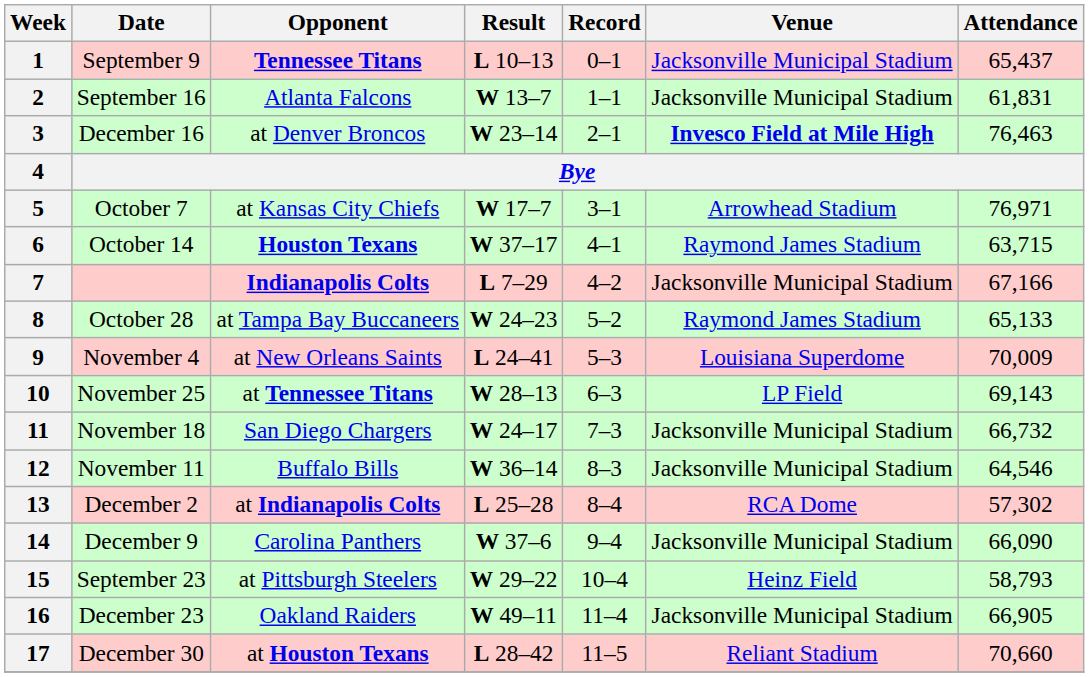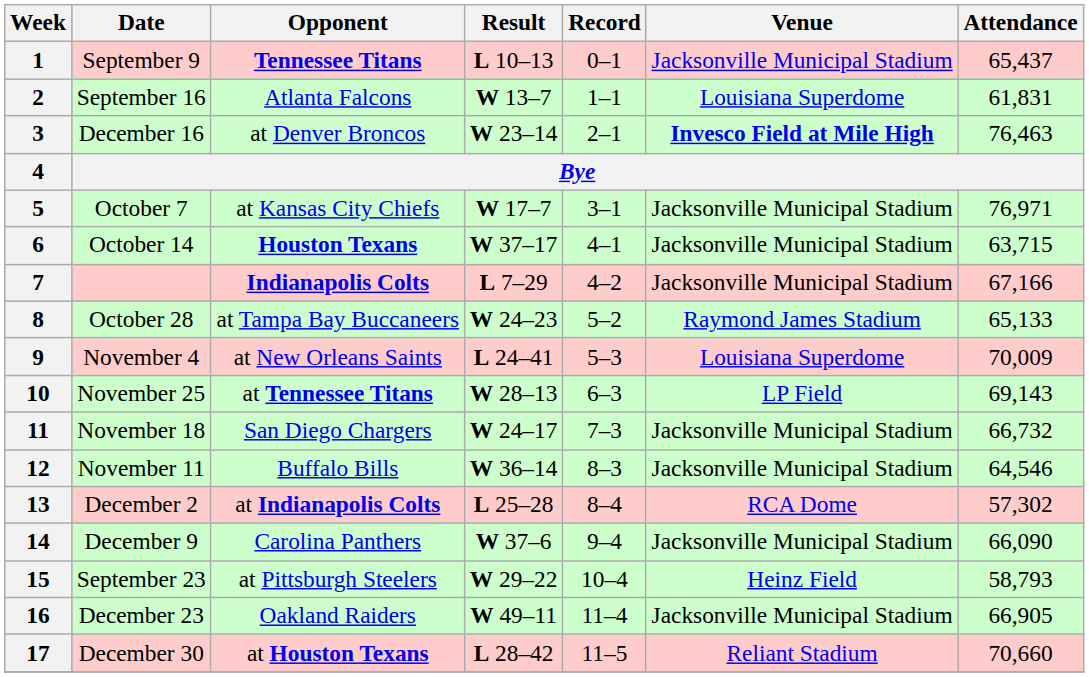2 | Venue: Jacksonville Municipal Stadium -> Louisiana Superdome
5 | Venue: Arrowhead Stadium -> Jacksonville Municipal Stadium
6 | Venue: Raymond James Stadium -> Jacksonville Municipal Stadium
